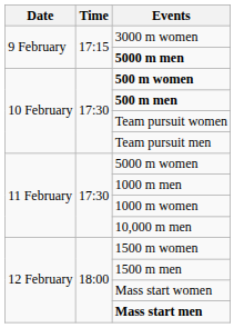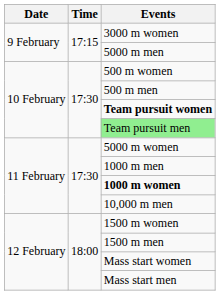5000 m men | Events: bold -> normal
500 m women | Events: bold -> normal
500 m men | Events: bold -> normal
Team pursuit women | Events: normal -> bold
Team pursuit men | Events: no background -> lightgreen background
1000 m women | Events: normal -> bold
Mass start men | Events: bold -> normal
